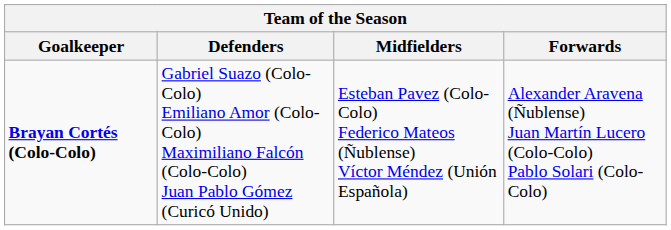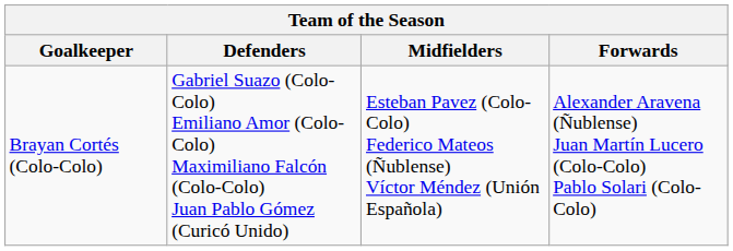Brayan Cortés (Colo-Colo) | Goalkeeper: bold -> normal
